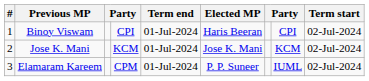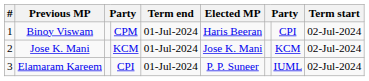Binoy Viswam | column 4: CPI -> CPM
Elamaram Kareem | column 4: CPM -> CPI
